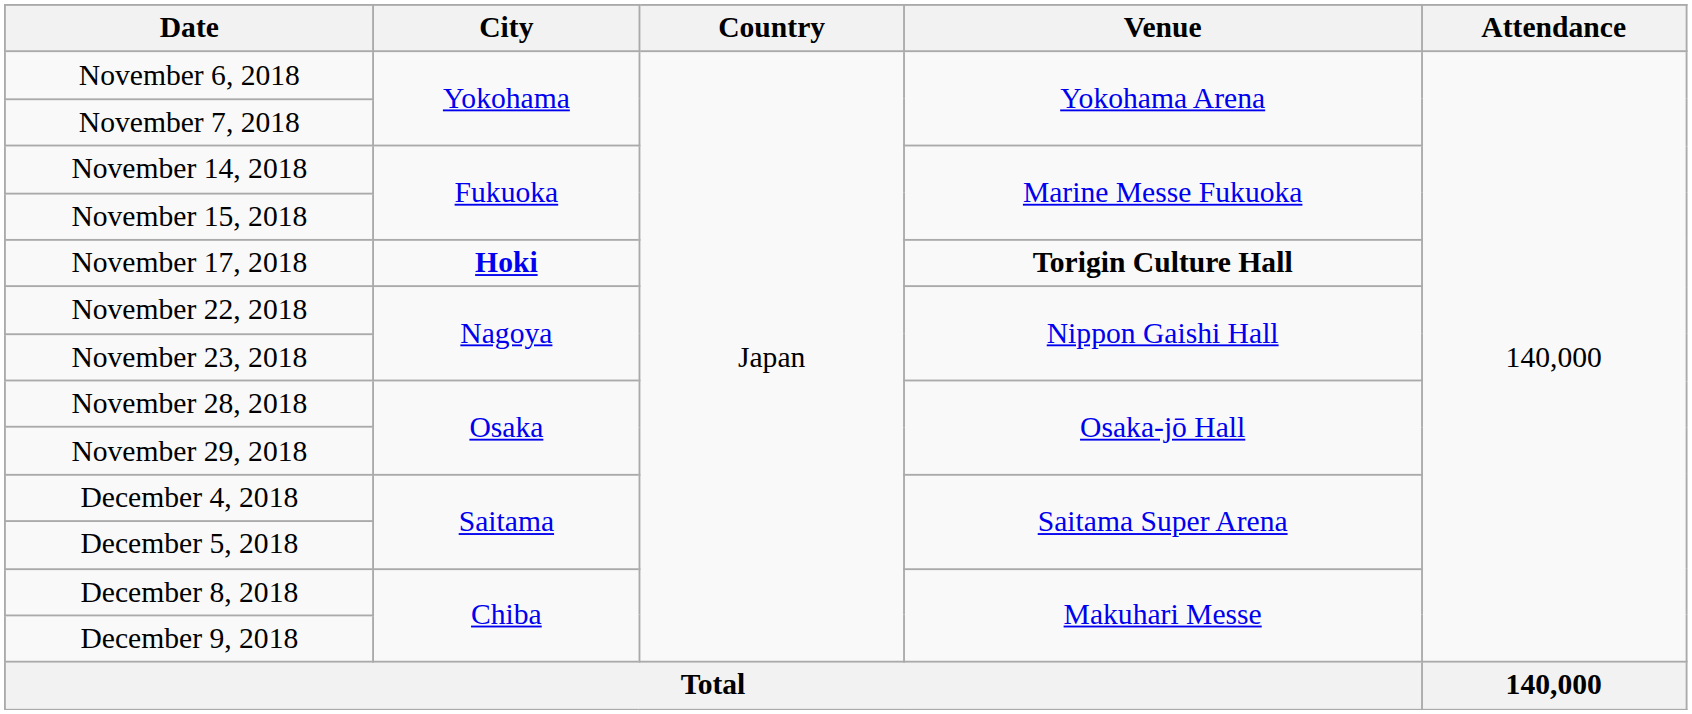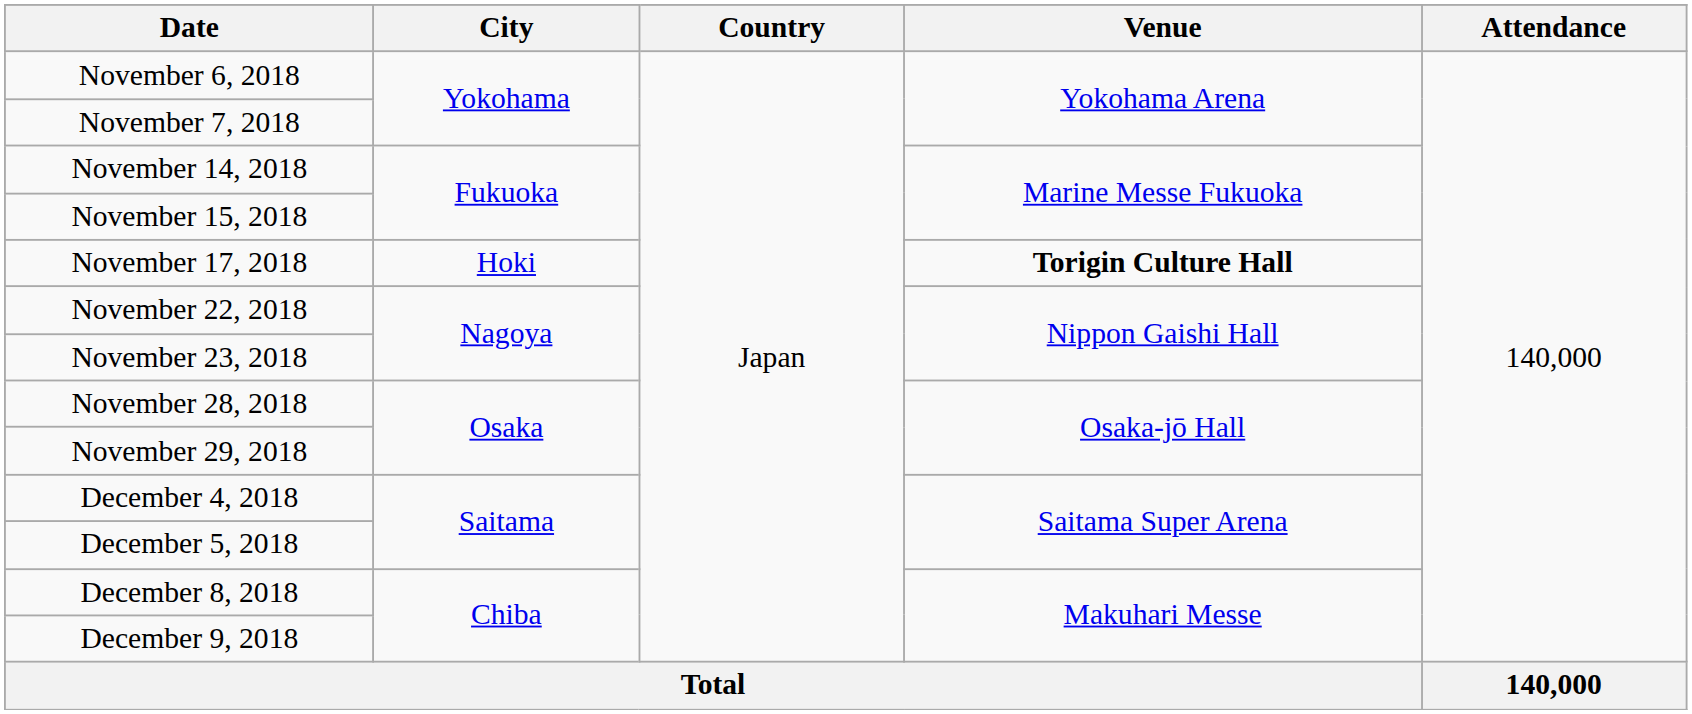November 17, 2018 | City: bold -> normal
